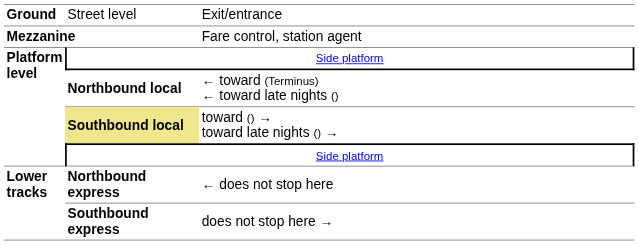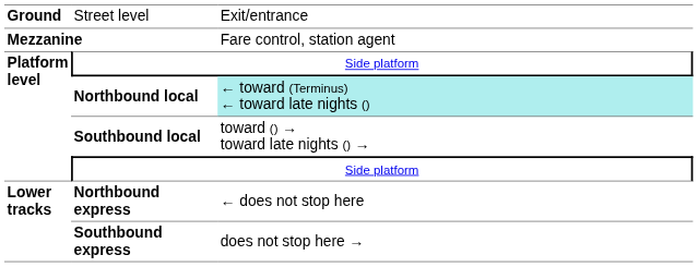Northbound local | column 3: no background -> paleturquoise background
Southbound local | column 2: khaki background -> no background
